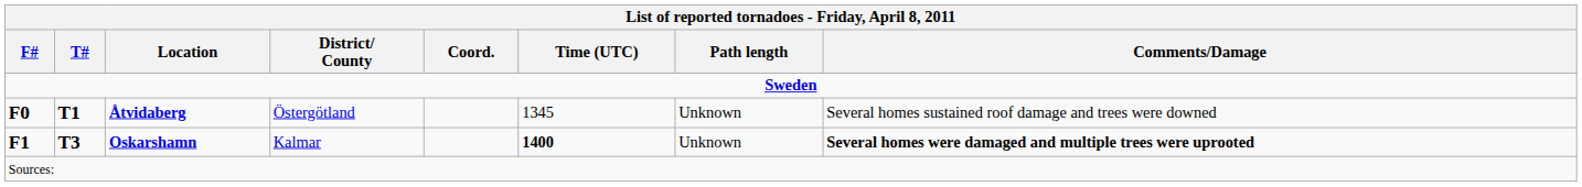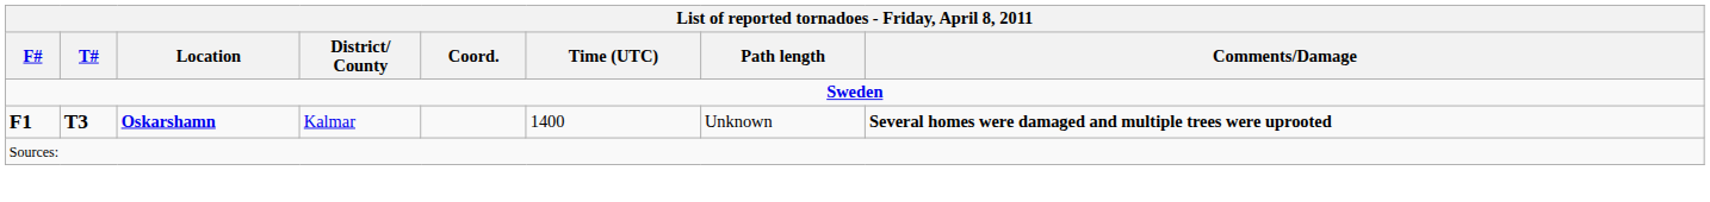- row: F0 | T1 | Åtvidaberg | Östergötland | 1345 | Unknown | Several homes sustained roof damage and trees were downed
F1 | Time (UTC): bold -> normal
